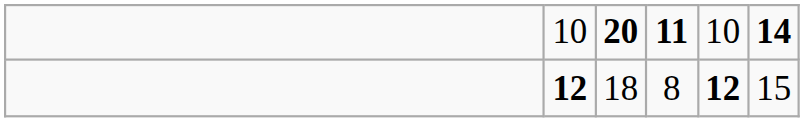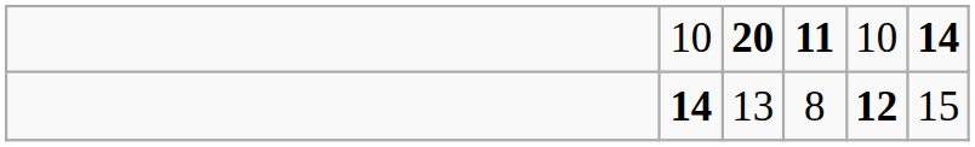row 2 | column 2: 12 -> 14
row 2 | column 3: 18 -> 13
